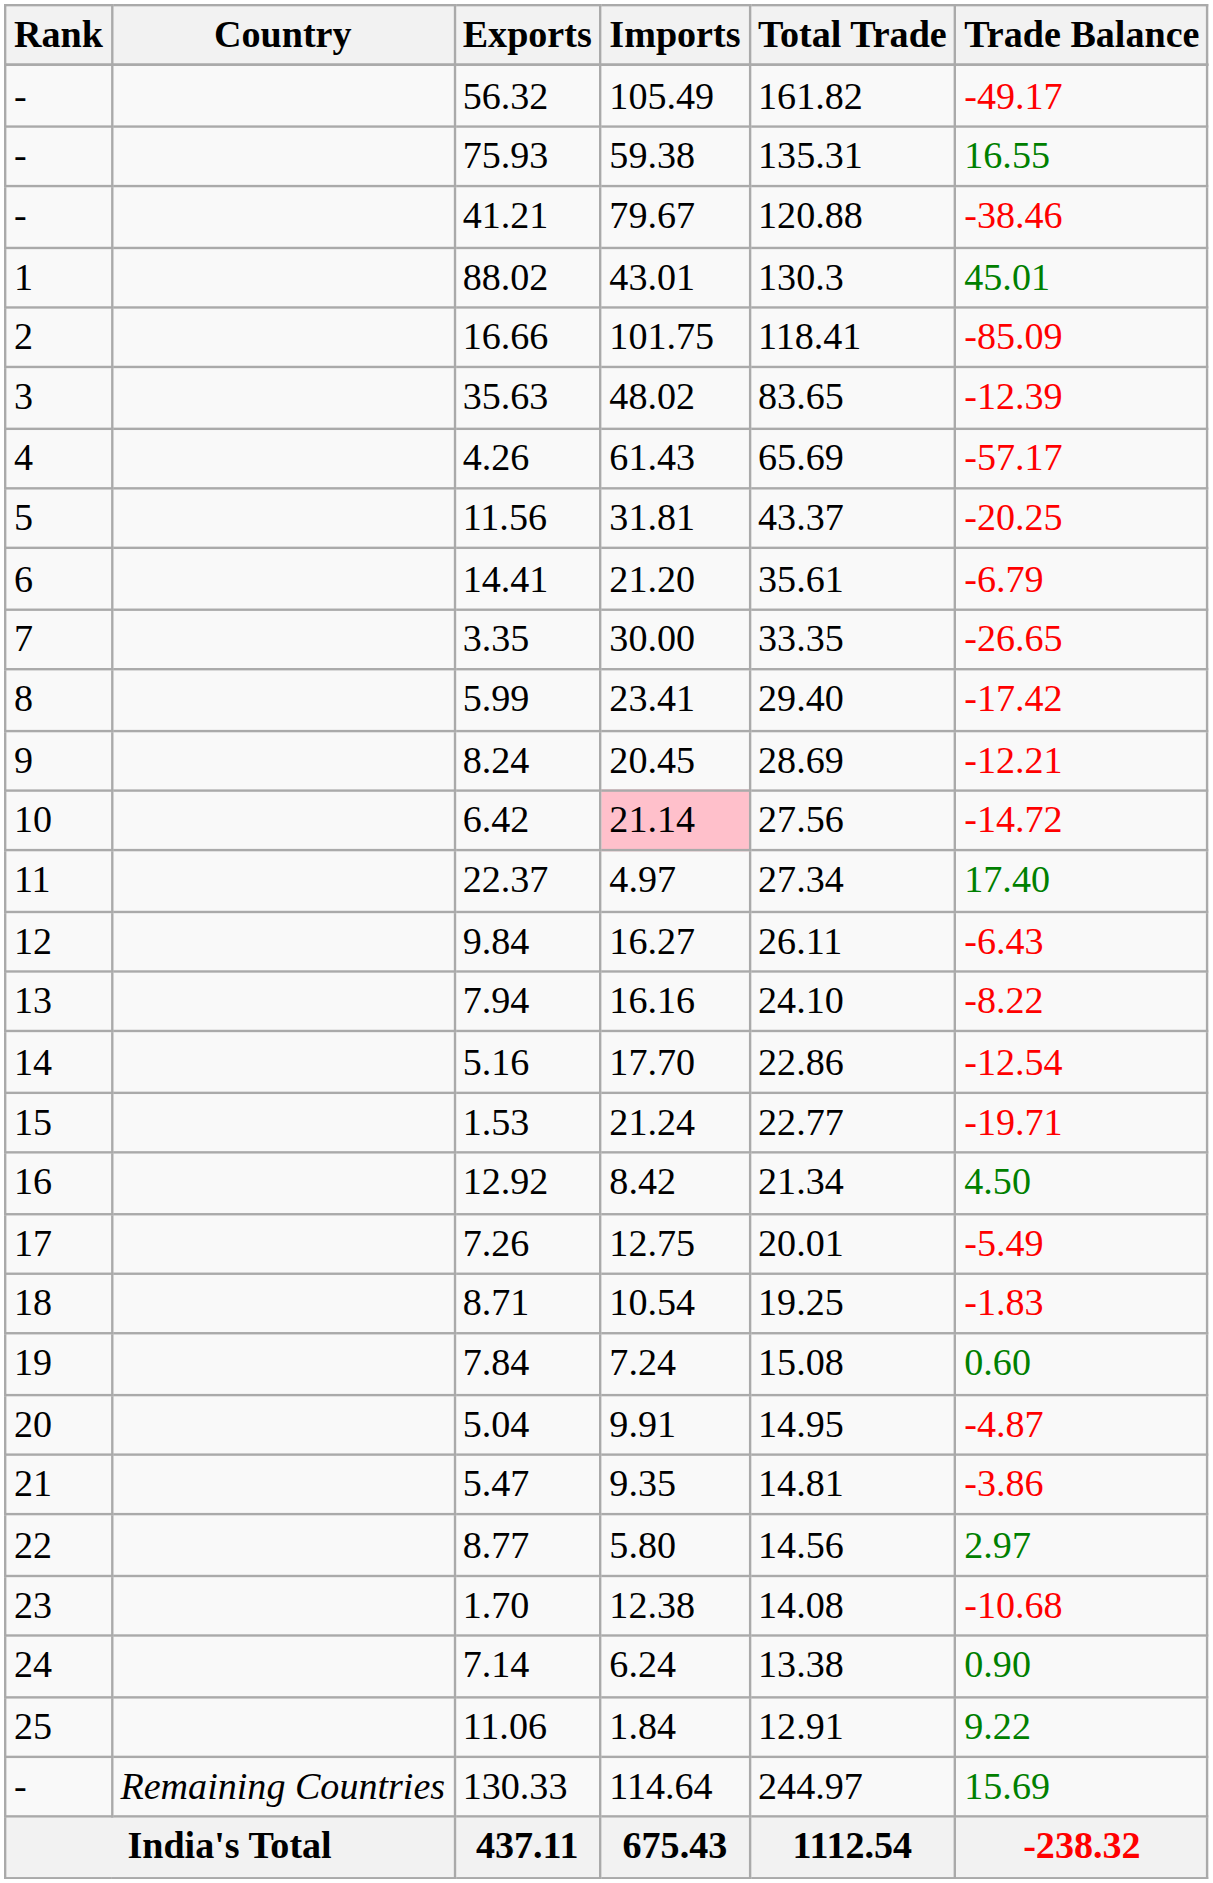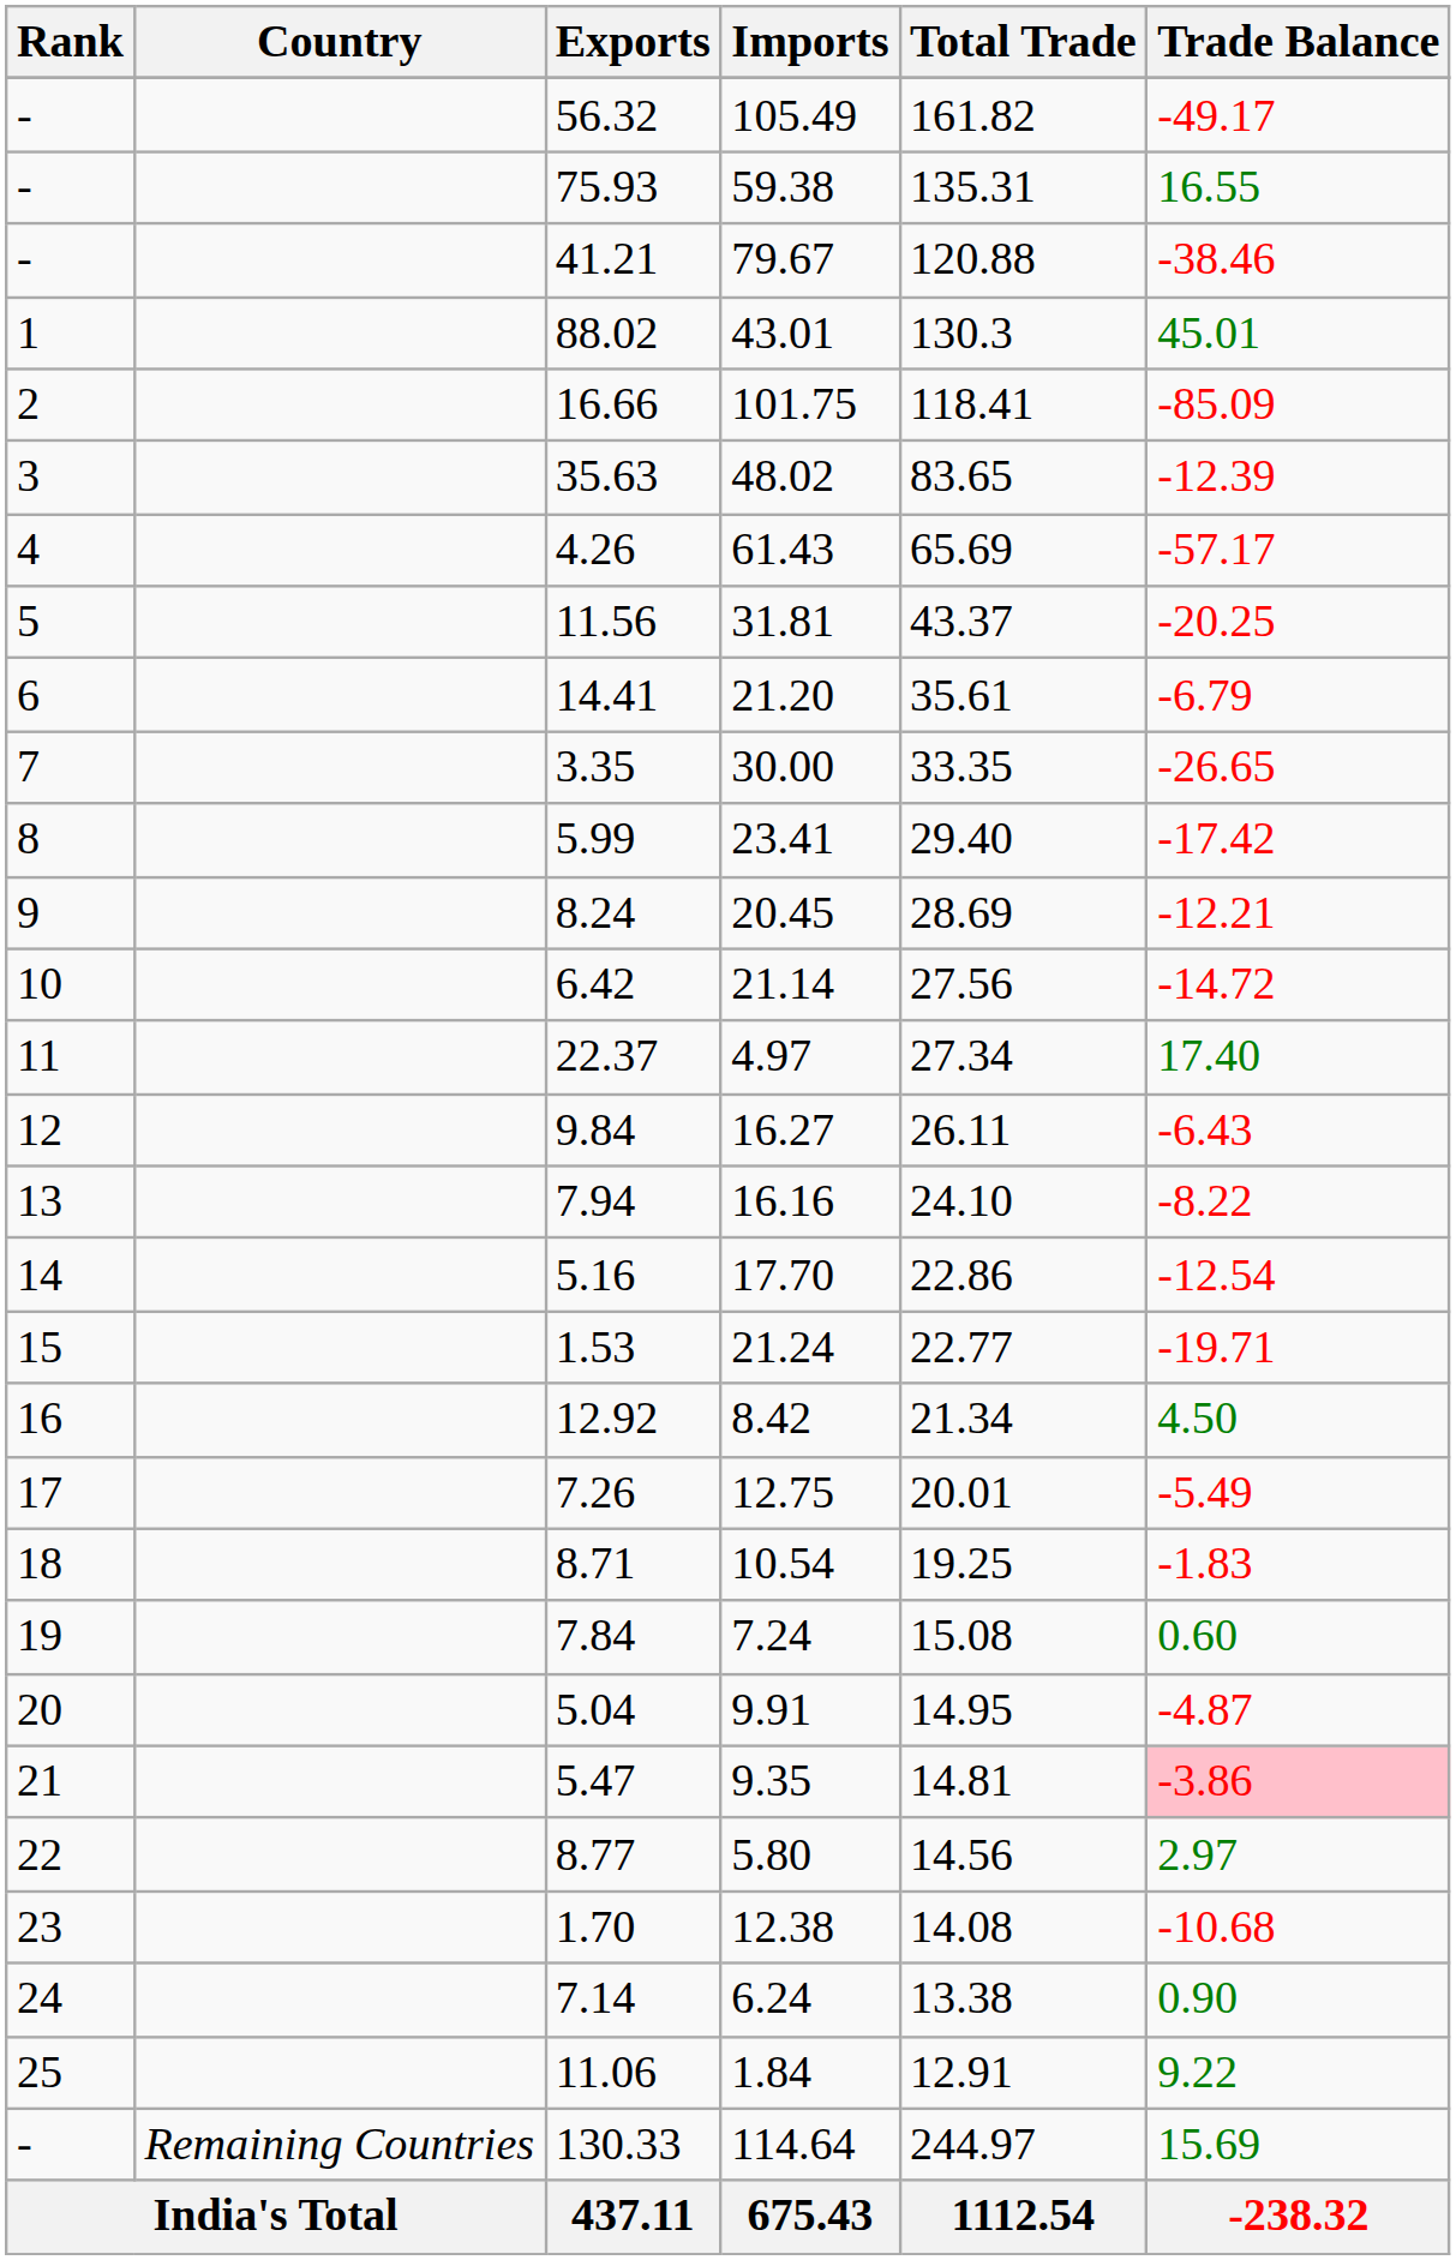6.42 | Imports: pink background -> no background
5.47 | Trade Balance: no background -> pink background
